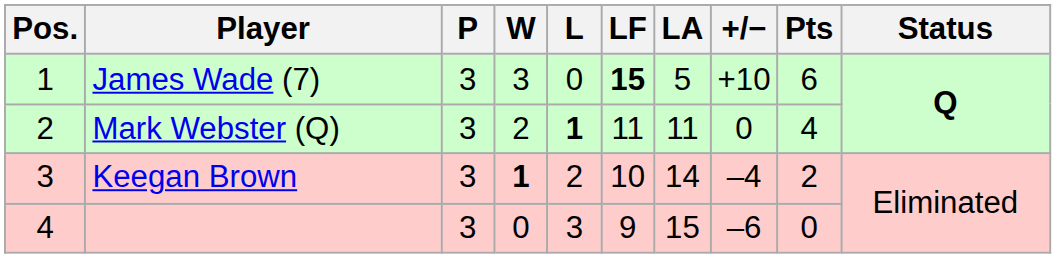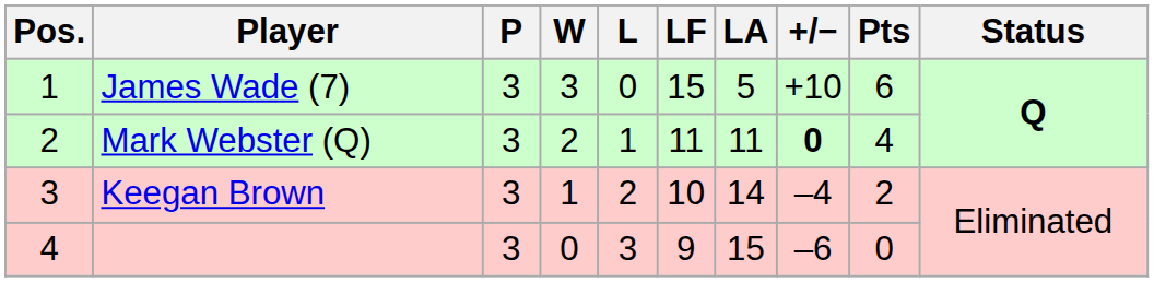James Wade (7) | LF: bold -> normal
Mark Webster (Q) | L: bold -> normal
Mark Webster (Q) | +/−: normal -> bold
Keegan Brown | W: bold -> normal
